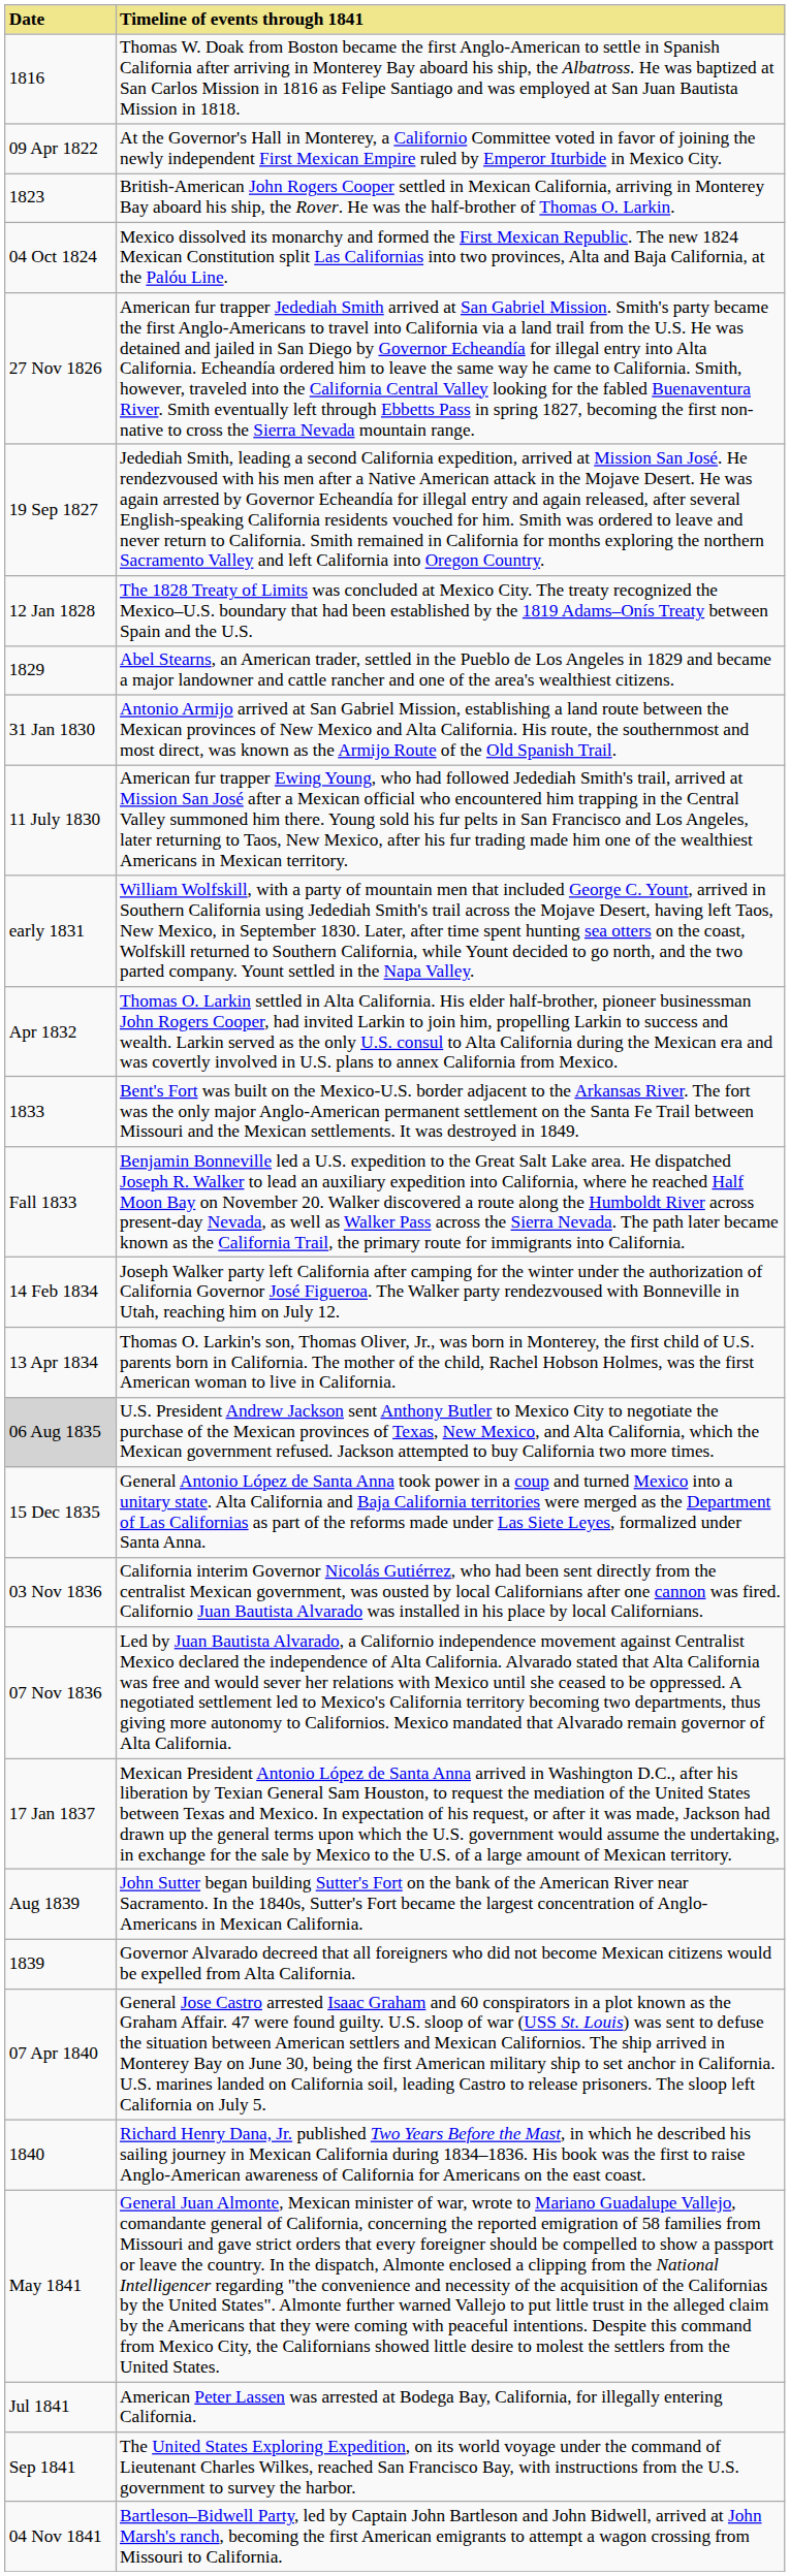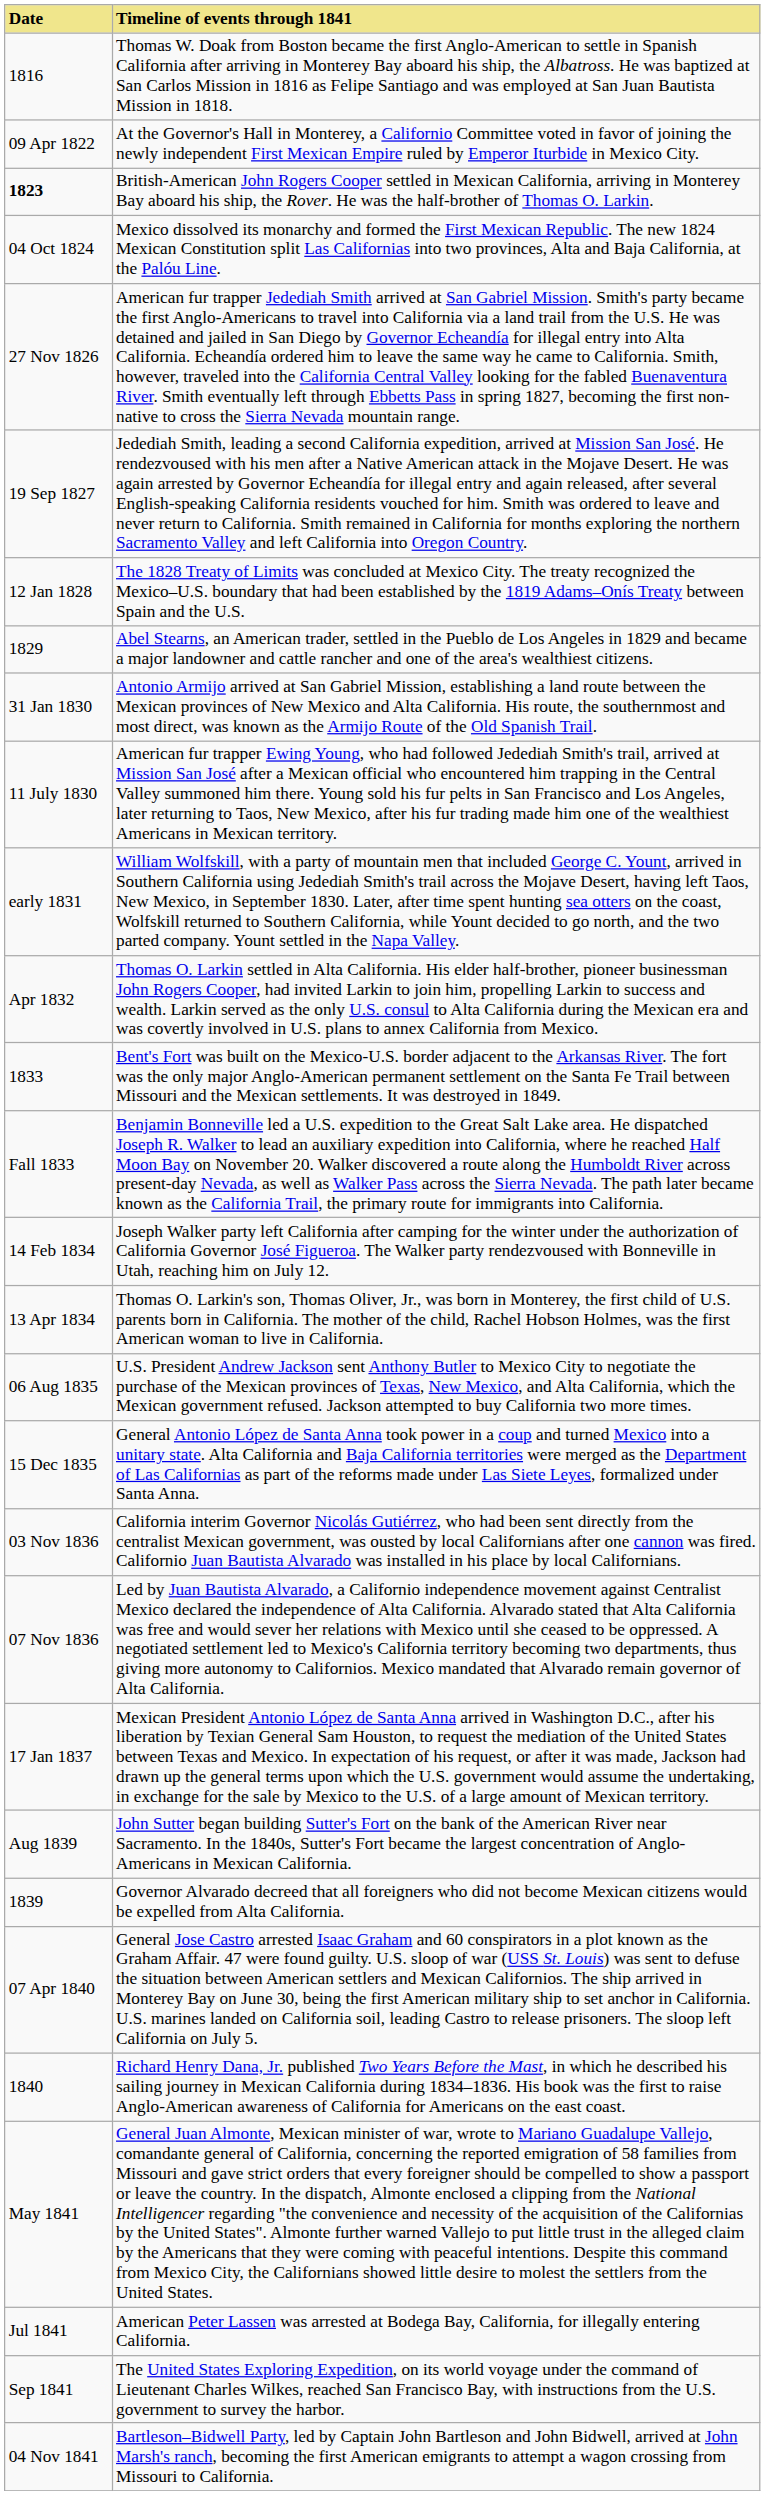1823 | Date: normal -> bold
06 Aug 1835 | Date: lightgrey background -> no background
